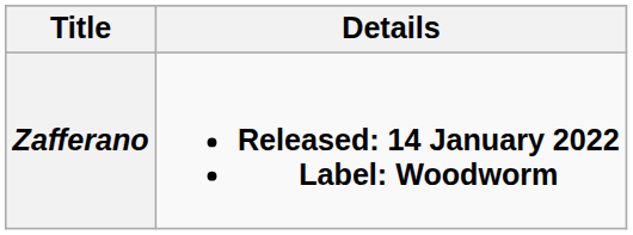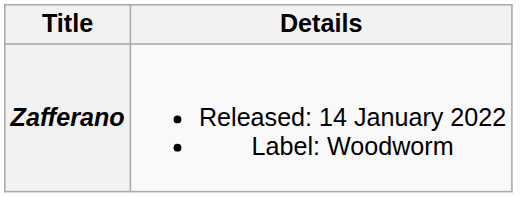Zafferano | Details: bold -> normal
